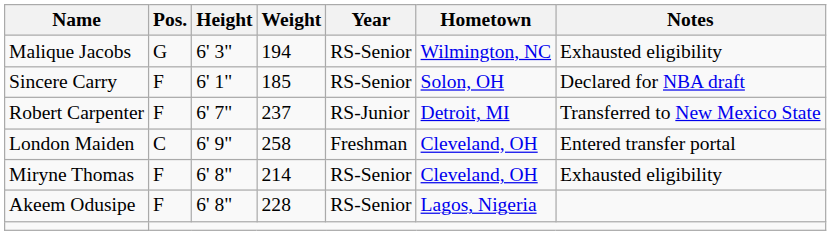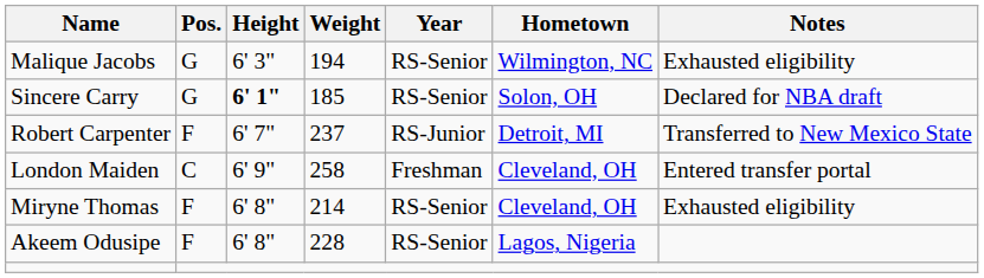Sincere Carry | Pos.: F -> G
Sincere Carry | Height: normal -> bold
